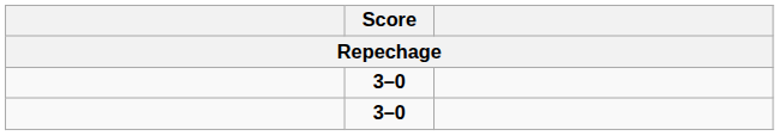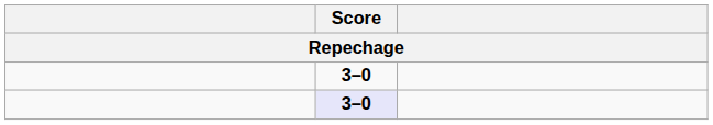row 4 | Score: no background -> lavender background
